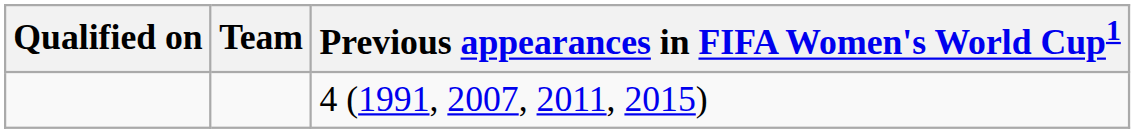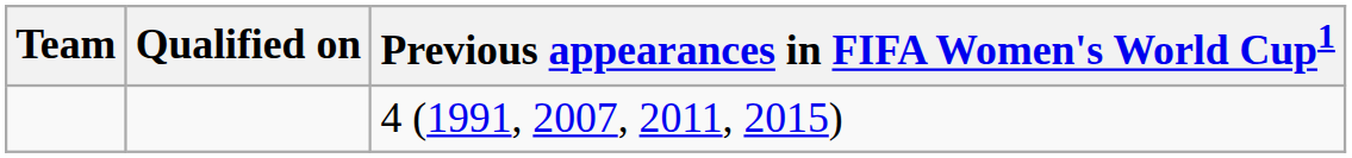columns swapped: Team <-> Qualified on
